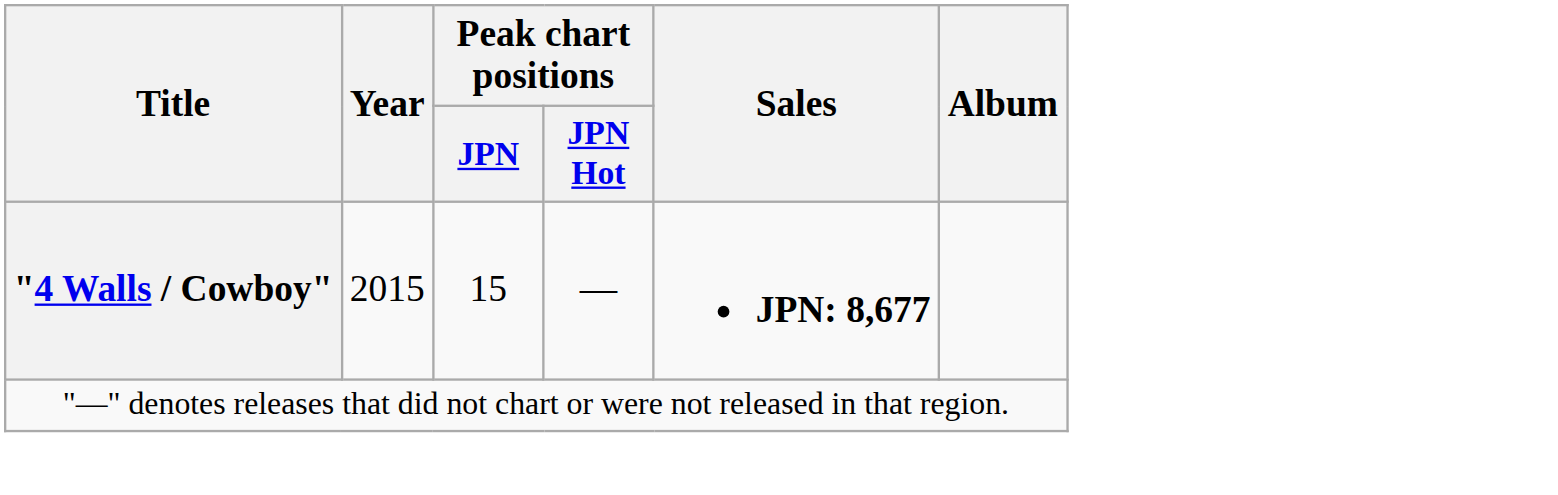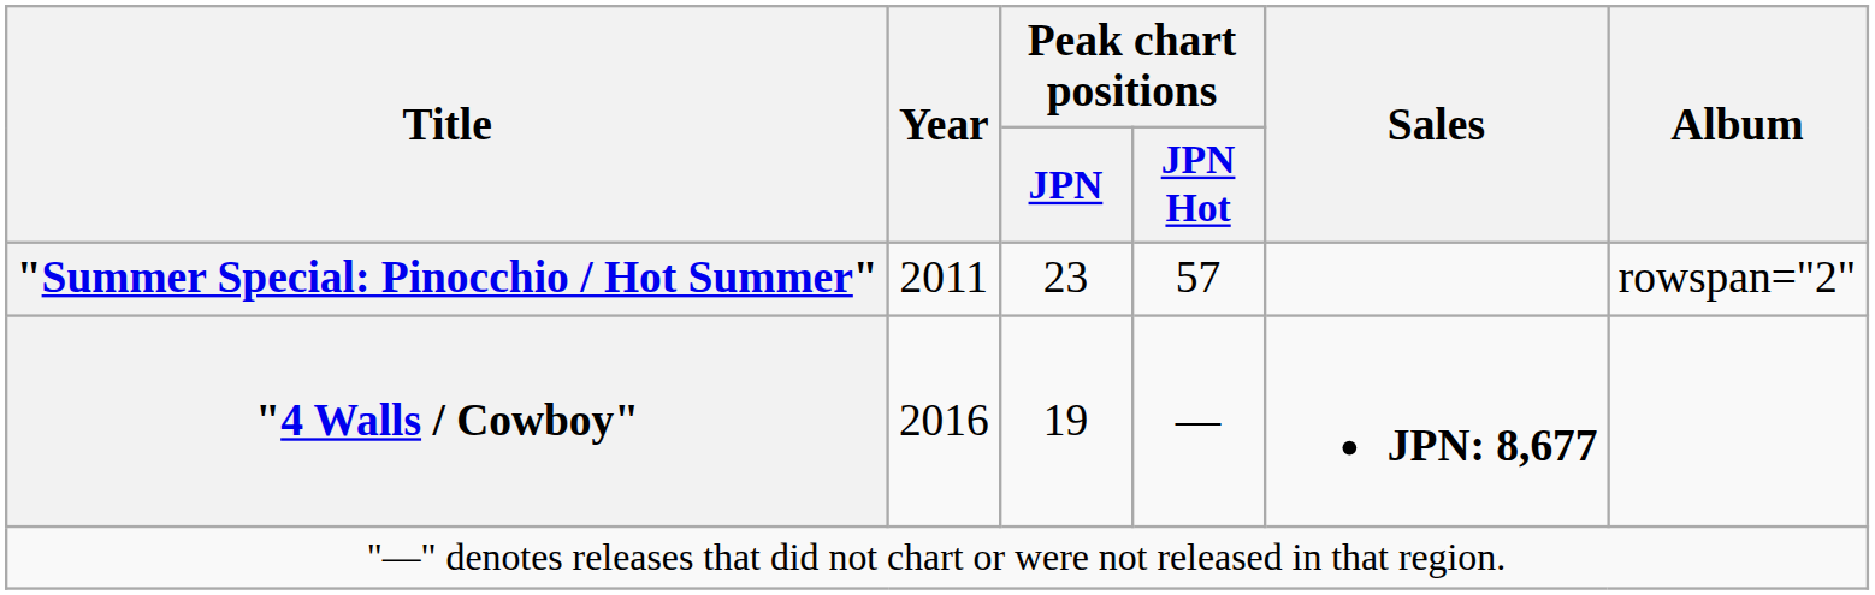+ row: "Summer Special: Pinocchio / Hot Summer" | 2011 | 23 | 57 | rowspan="2"
"4 Walls / Cowboy" | Year: 2015 -> 2016
"4 Walls / Cowboy" | Peak chart positions / JPN: 15 -> 19
